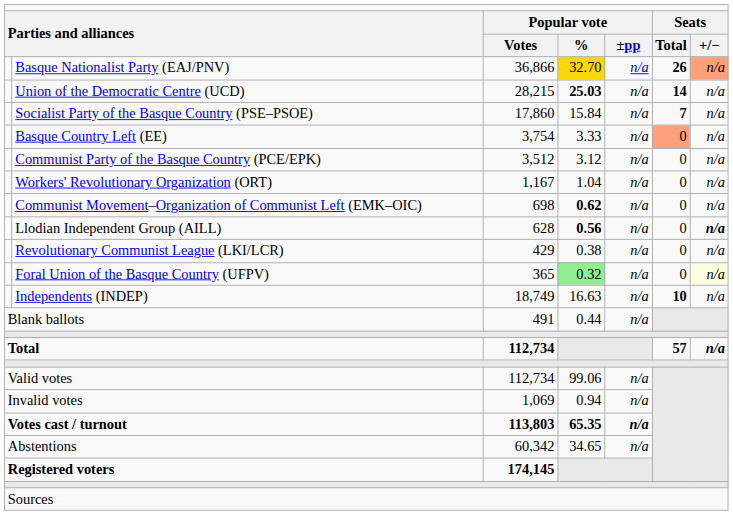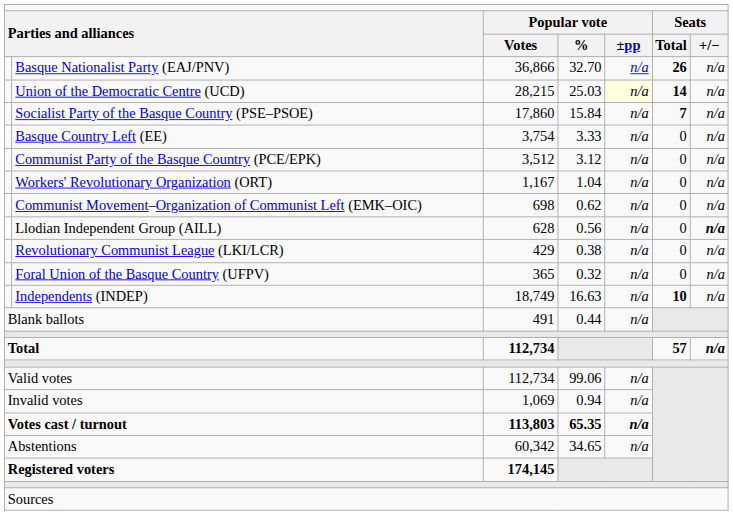Basque Nationalist Party (EAJ/PNV) | column 4: gold background -> no background
Basque Nationalist Party (EAJ/PNV) | column 7: lightsalmon background -> no background
Union of the Democratic Centre (UCD) | column 4: bold -> normal
Union of the Democratic Centre (UCD) | column 5: no background -> lightyellow background
Basque Country Left (EE) | column 6: lightsalmon background -> no background
Communist Movement–Organization of Communist Left (EMK–OIC) | column 4: bold -> normal
Llodian Independent Group (AILL) | column 4: bold -> normal
Foral Union of the Basque Country (UFPV) | column 4: lightgreen background -> no background
Foral Union of the Basque Country (UFPV) | column 7: lightyellow background -> no background
